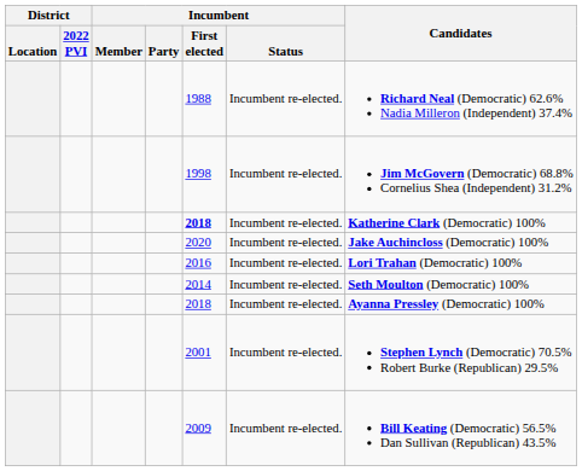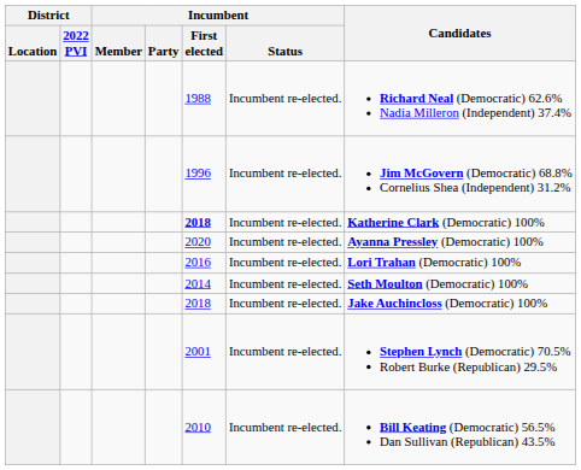row 4 | Incumbent / First elected: 1998 -> 1996
row 6 | Candidates: Jake Auchincloss (Democratic) 100% -> Ayanna Pressley (Democratic) 100%
row 9 | Candidates: Ayanna Pressley (Democratic) 100% -> Jake Auchincloss (Democratic) 100%
row 11 | Incumbent / First elected: 2009 -> 2010
